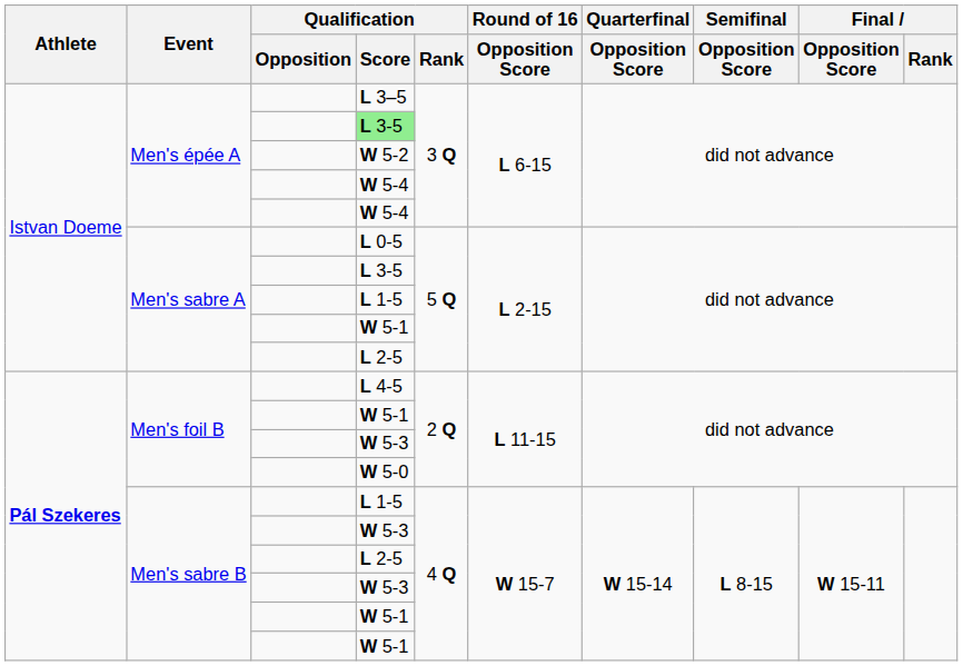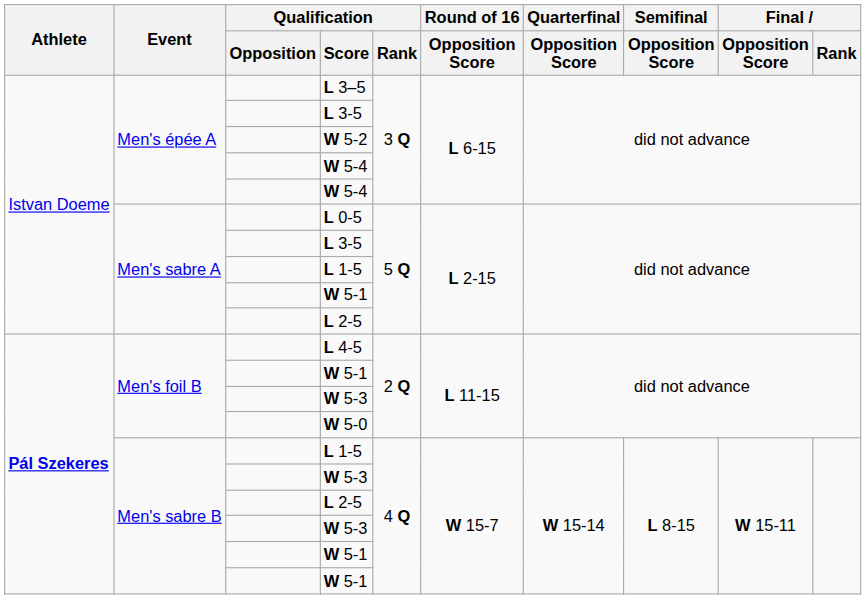Men's épée A / L 3-5 | Qualification / Score: lightgreen background -> no background
